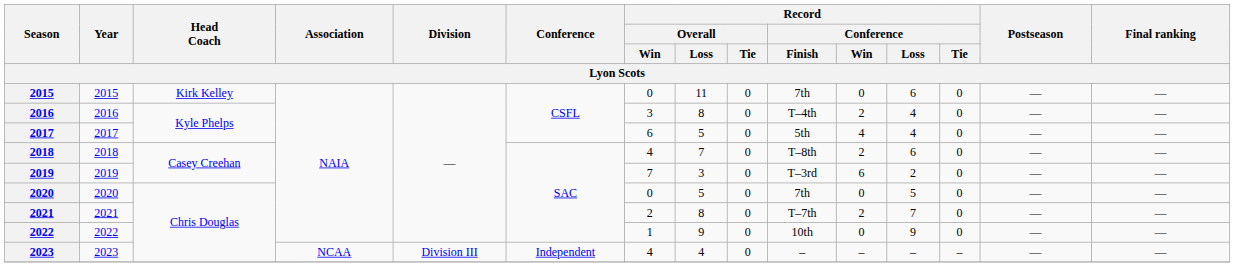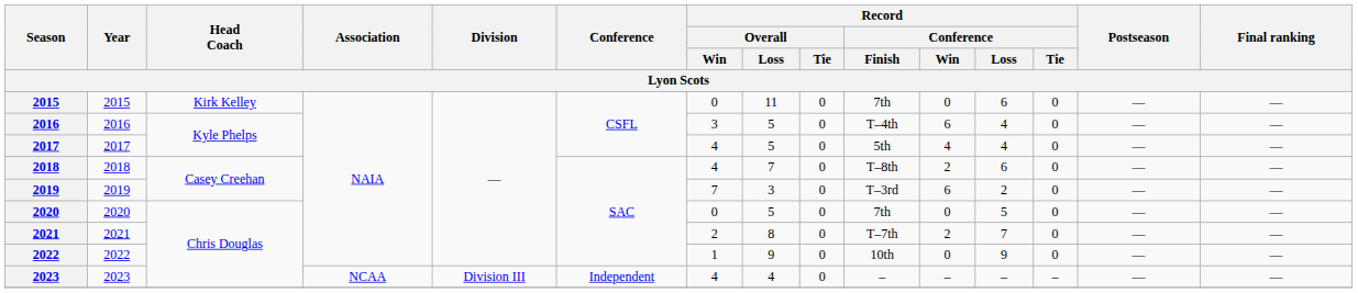row 6 | Record / Overall / Loss: 8 -> 5
row 6 | Record / Conference / Win: 2 -> 6
row 7 | Record / Overall / Win: 6 -> 4
